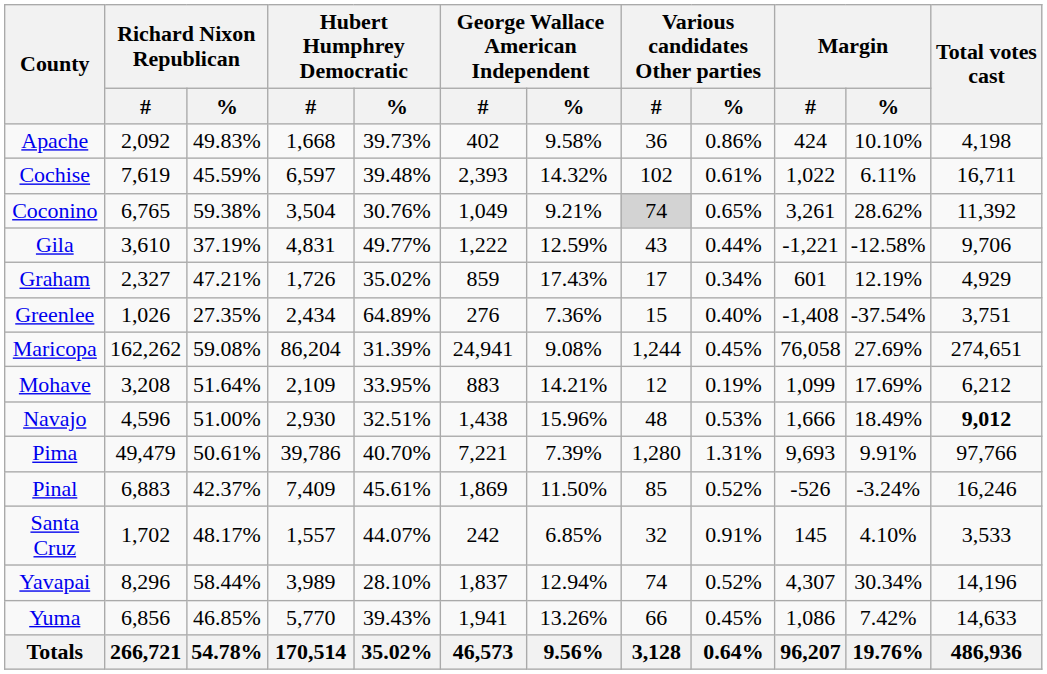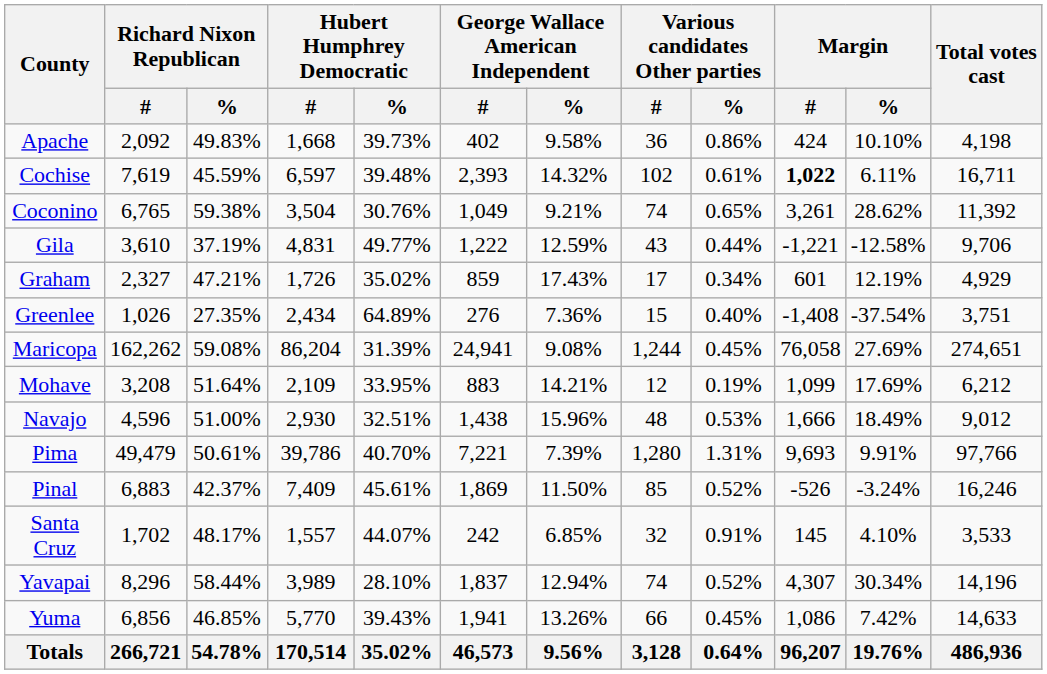Cochise | Margin / #: normal -> bold
Coconino | Various candidates Other parties / #: lightgrey background -> no background
Navajo | Total votes cast: bold -> normal
